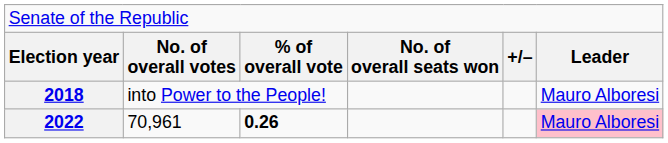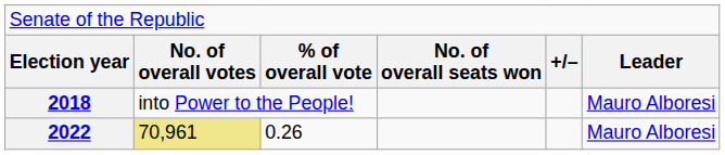2022 | column 2: no background -> khaki background
2022 | column 3: bold -> normal
2022 | column 6: pink background -> no background
